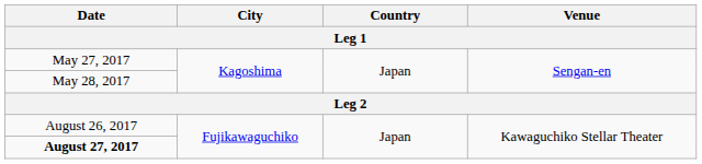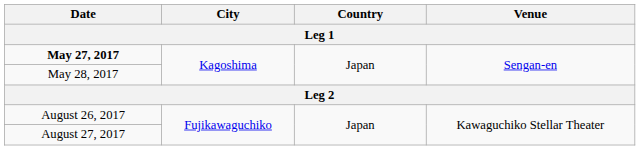May 27, 2017 | Date: normal -> bold
August 27, 2017 | Date: bold -> normal
